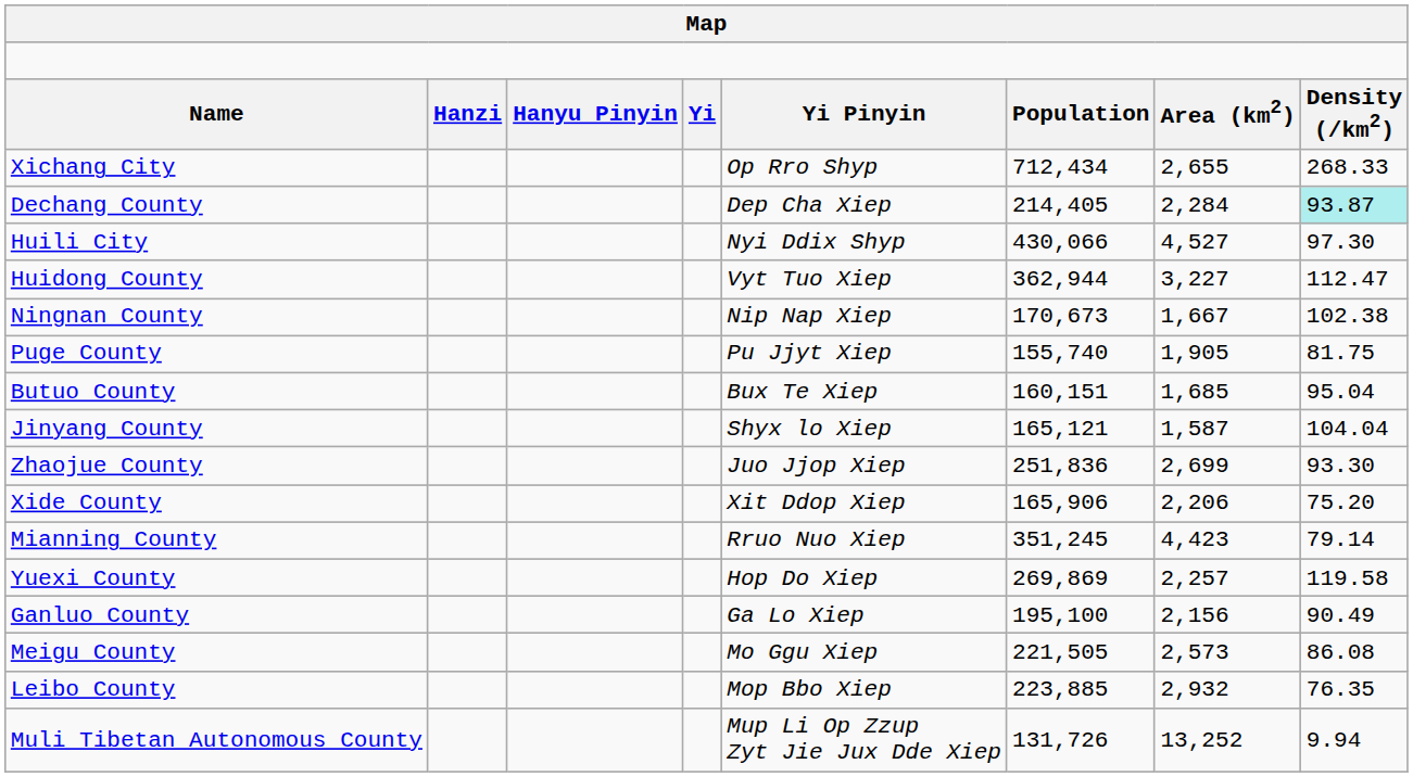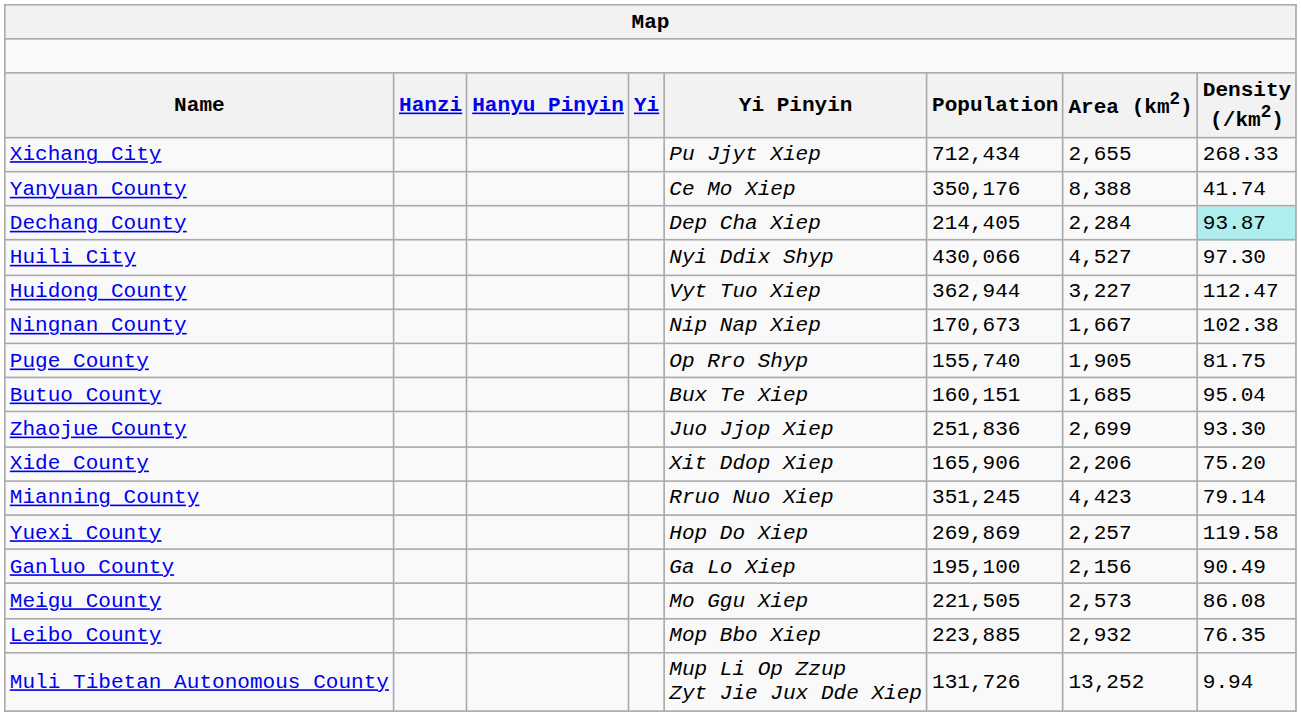Xichang City | column 5: Op Rro Shyp -> Pu Jjyt Xiep
+ row: Yanyuan County | Ce Mo Xiep | 350,176 | 8,388 | 41.74
Puge County | column 5: Pu Jjyt Xiep -> Op Rro Shyp
- row: Jinyang County | Shyx lo Xiep | 165,121 | 1,587 | 104.04
